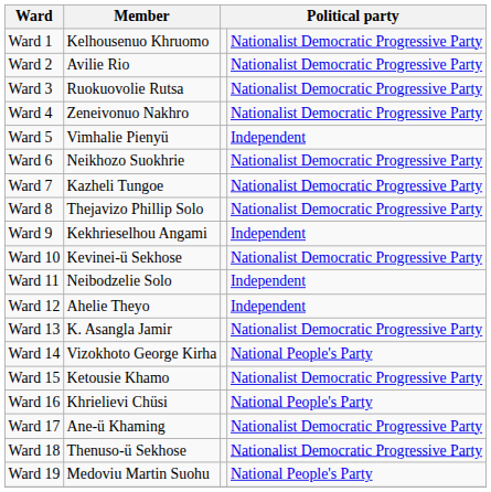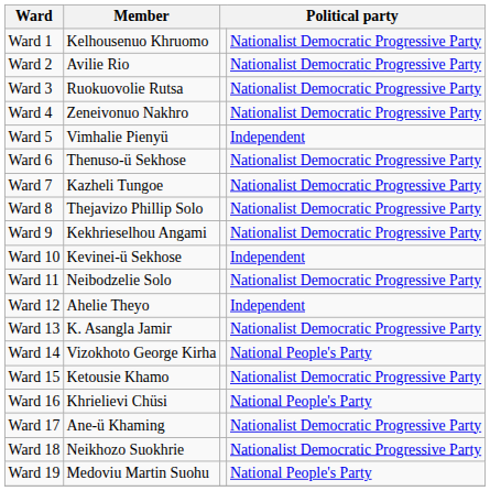Ward 6 | Member: Neikhozo Suokhrie -> Thenuso-ü Sekhose
Ward 9 | column 4: Independent -> Nationalist Democratic Progressive Party
Ward 10 | column 4: Nationalist Democratic Progressive Party -> Independent
Ward 11 | column 4: Independent -> Nationalist Democratic Progressive Party
Ward 18 | Member: Thenuso-ü Sekhose -> Neikhozo Suokhrie
